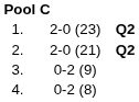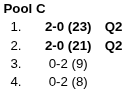1. | column 2: normal -> bold
2. | column 2: normal -> bold
